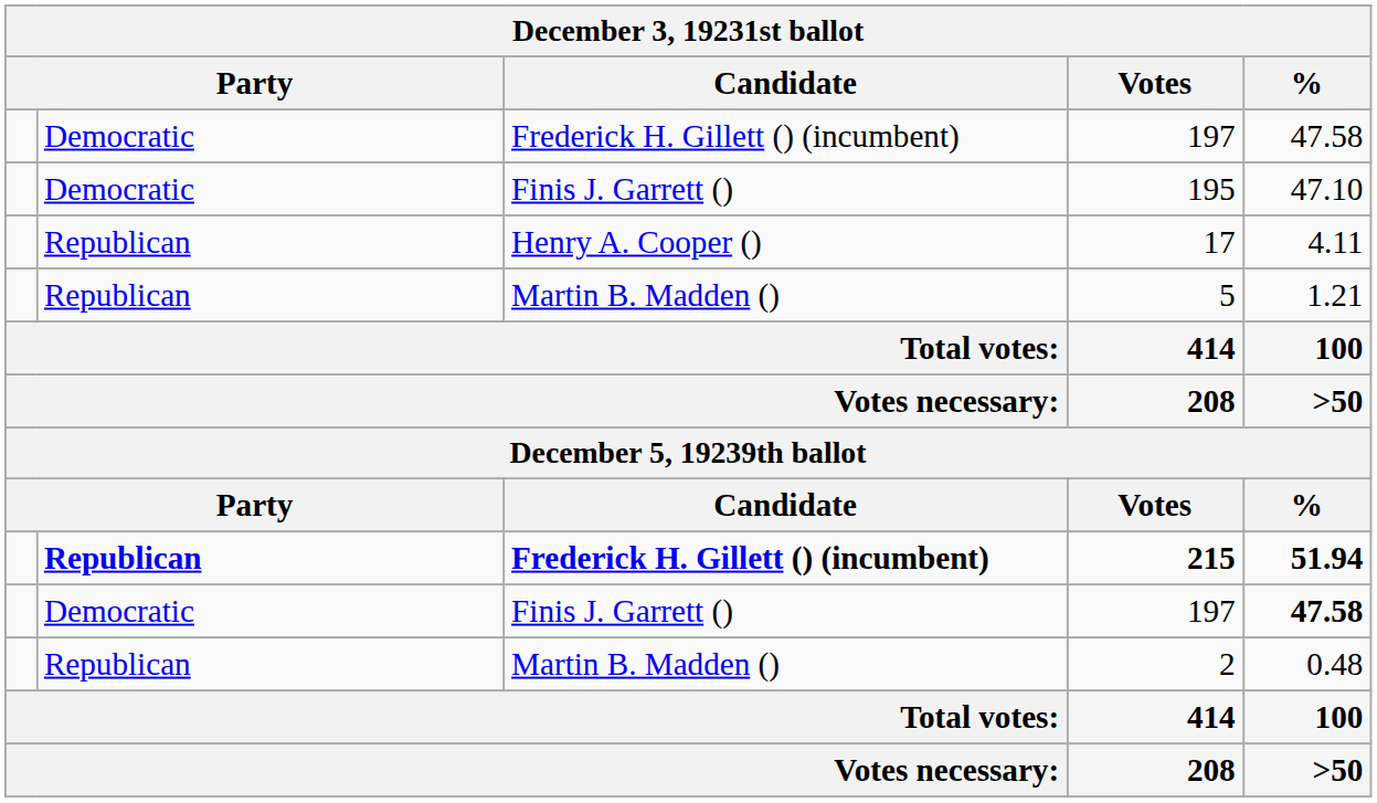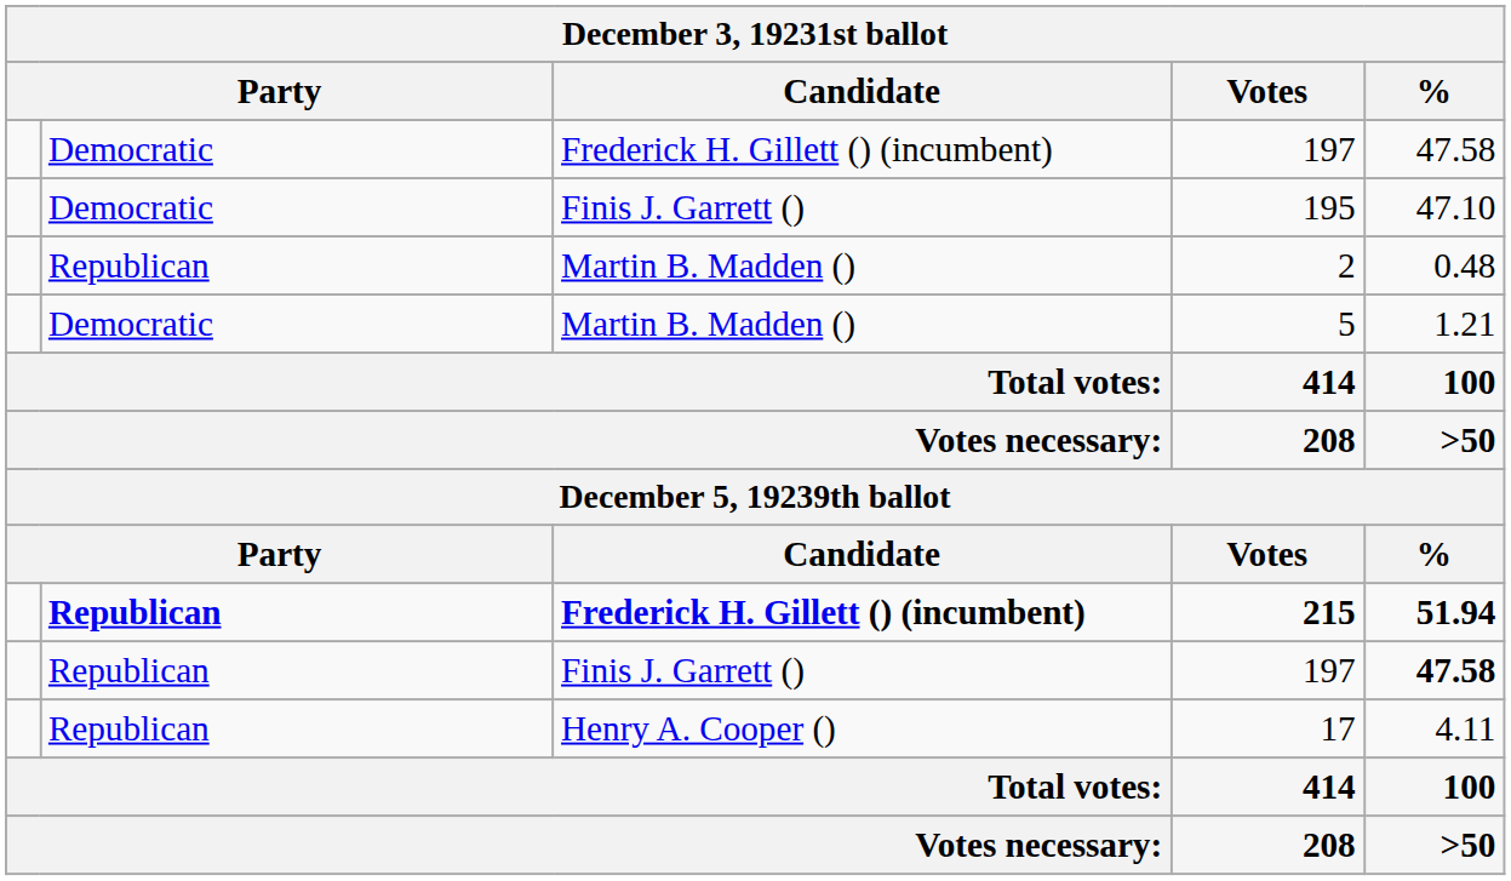rows swapped: 17 <-> 2
5 | column 2: Republican -> Democratic
Finis J. Garrett () / 197 | column 2: Democratic -> Republican
